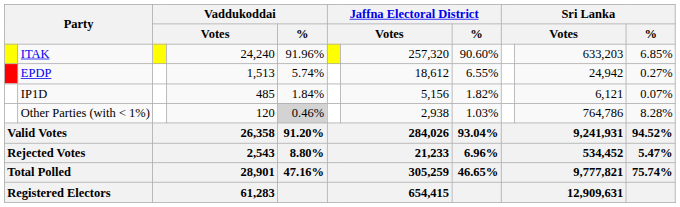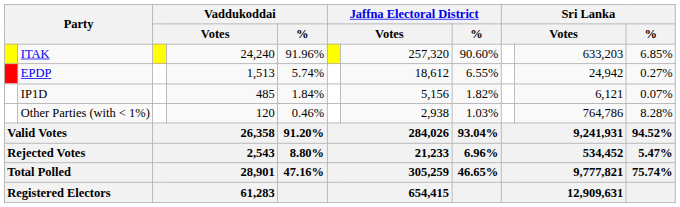Other Parties (with < 1%) | Vaddukoddai / %: lightgrey background -> no background
